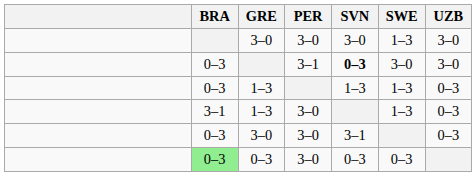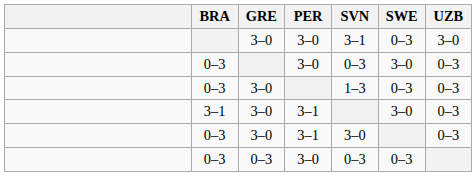row 2 | SVN: 3–0 -> 3–1
row 2 | SWE: 1–3 -> 0–3
row 3 | PER: 3–1 -> 3–0
row 3 | SVN: bold -> normal
row 3 | UZB: 3–0 -> 0–3
row 4 | GRE: 1–3 -> 3–0
row 4 | SWE: 1–3 -> 0–3
row 5 | GRE: 1–3 -> 3–0
row 5 | PER: 3–0 -> 3–1
row 5 | SWE: 1–3 -> 3–0
row 6 | PER: 3–0 -> 3–1
row 6 | SVN: 3–1 -> 3–0
row 7 | BRA: lightgreen background -> no background
